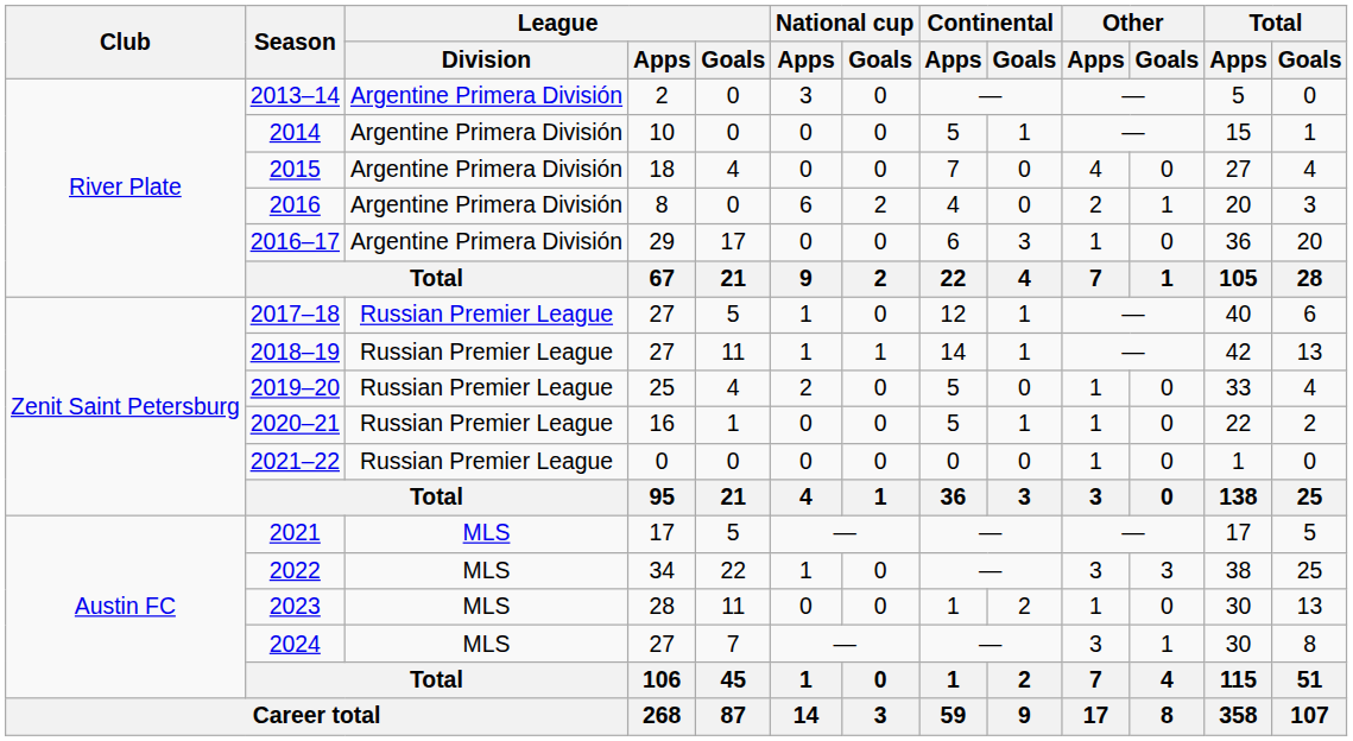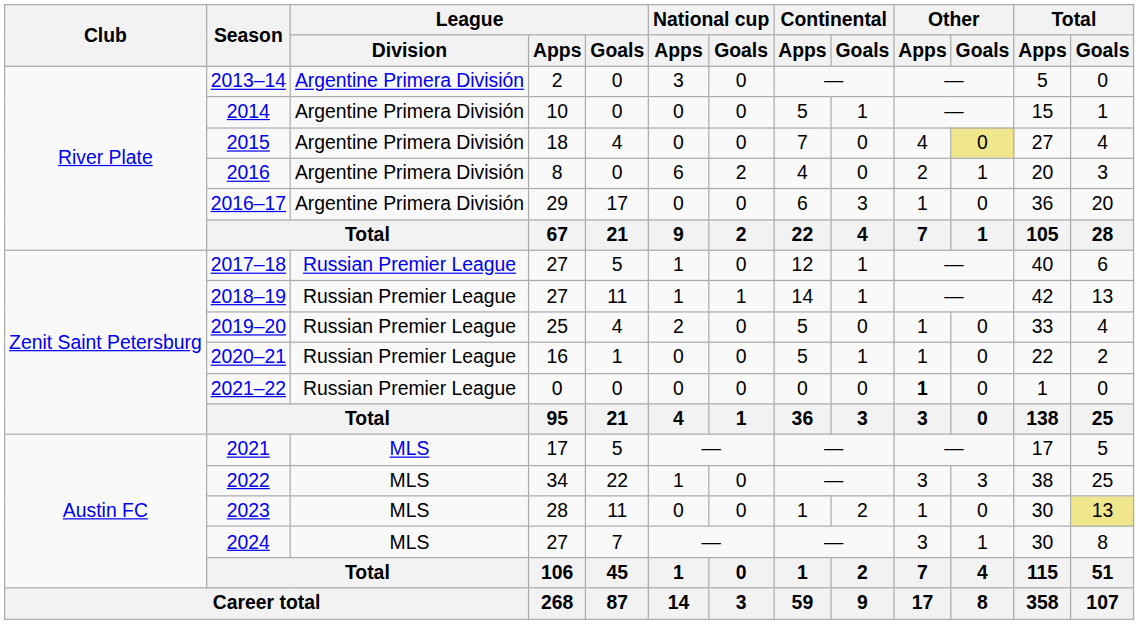2015 | Other / Goals: no background -> khaki background
2021–22 | Other / Apps: normal -> bold
2023 | Total / Goals: no background -> khaki background
